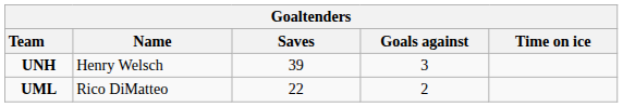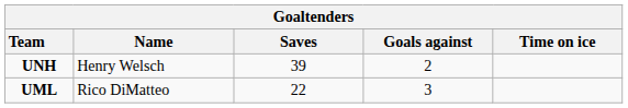UNH | Goals against: 3 -> 2
UML | Goals against: 2 -> 3
